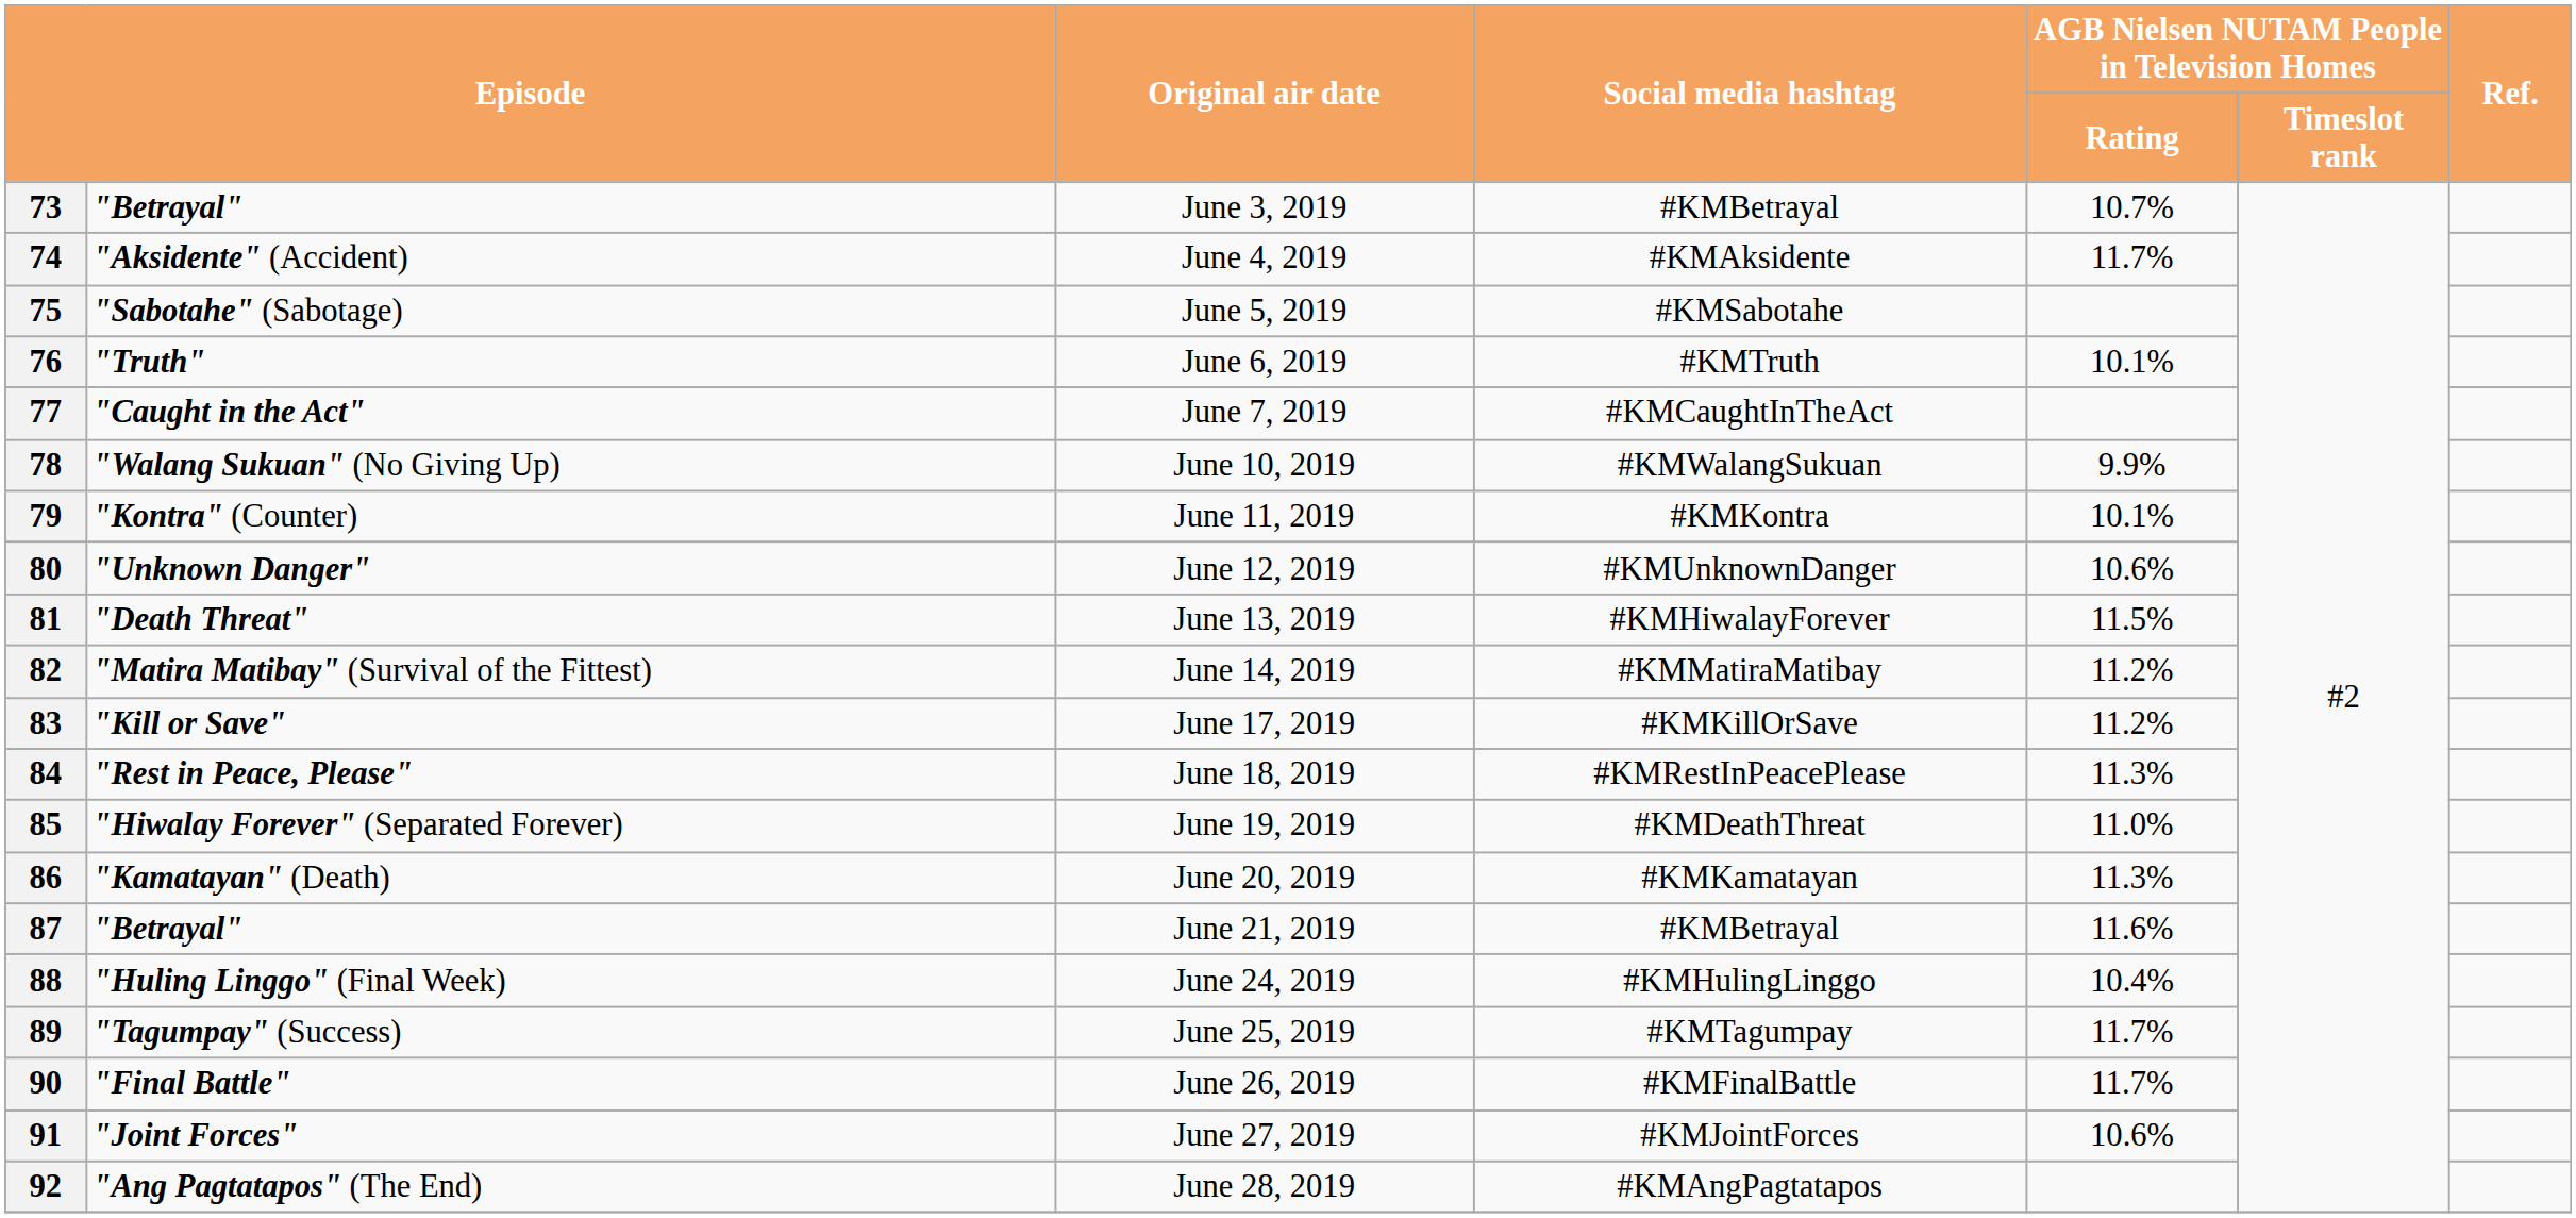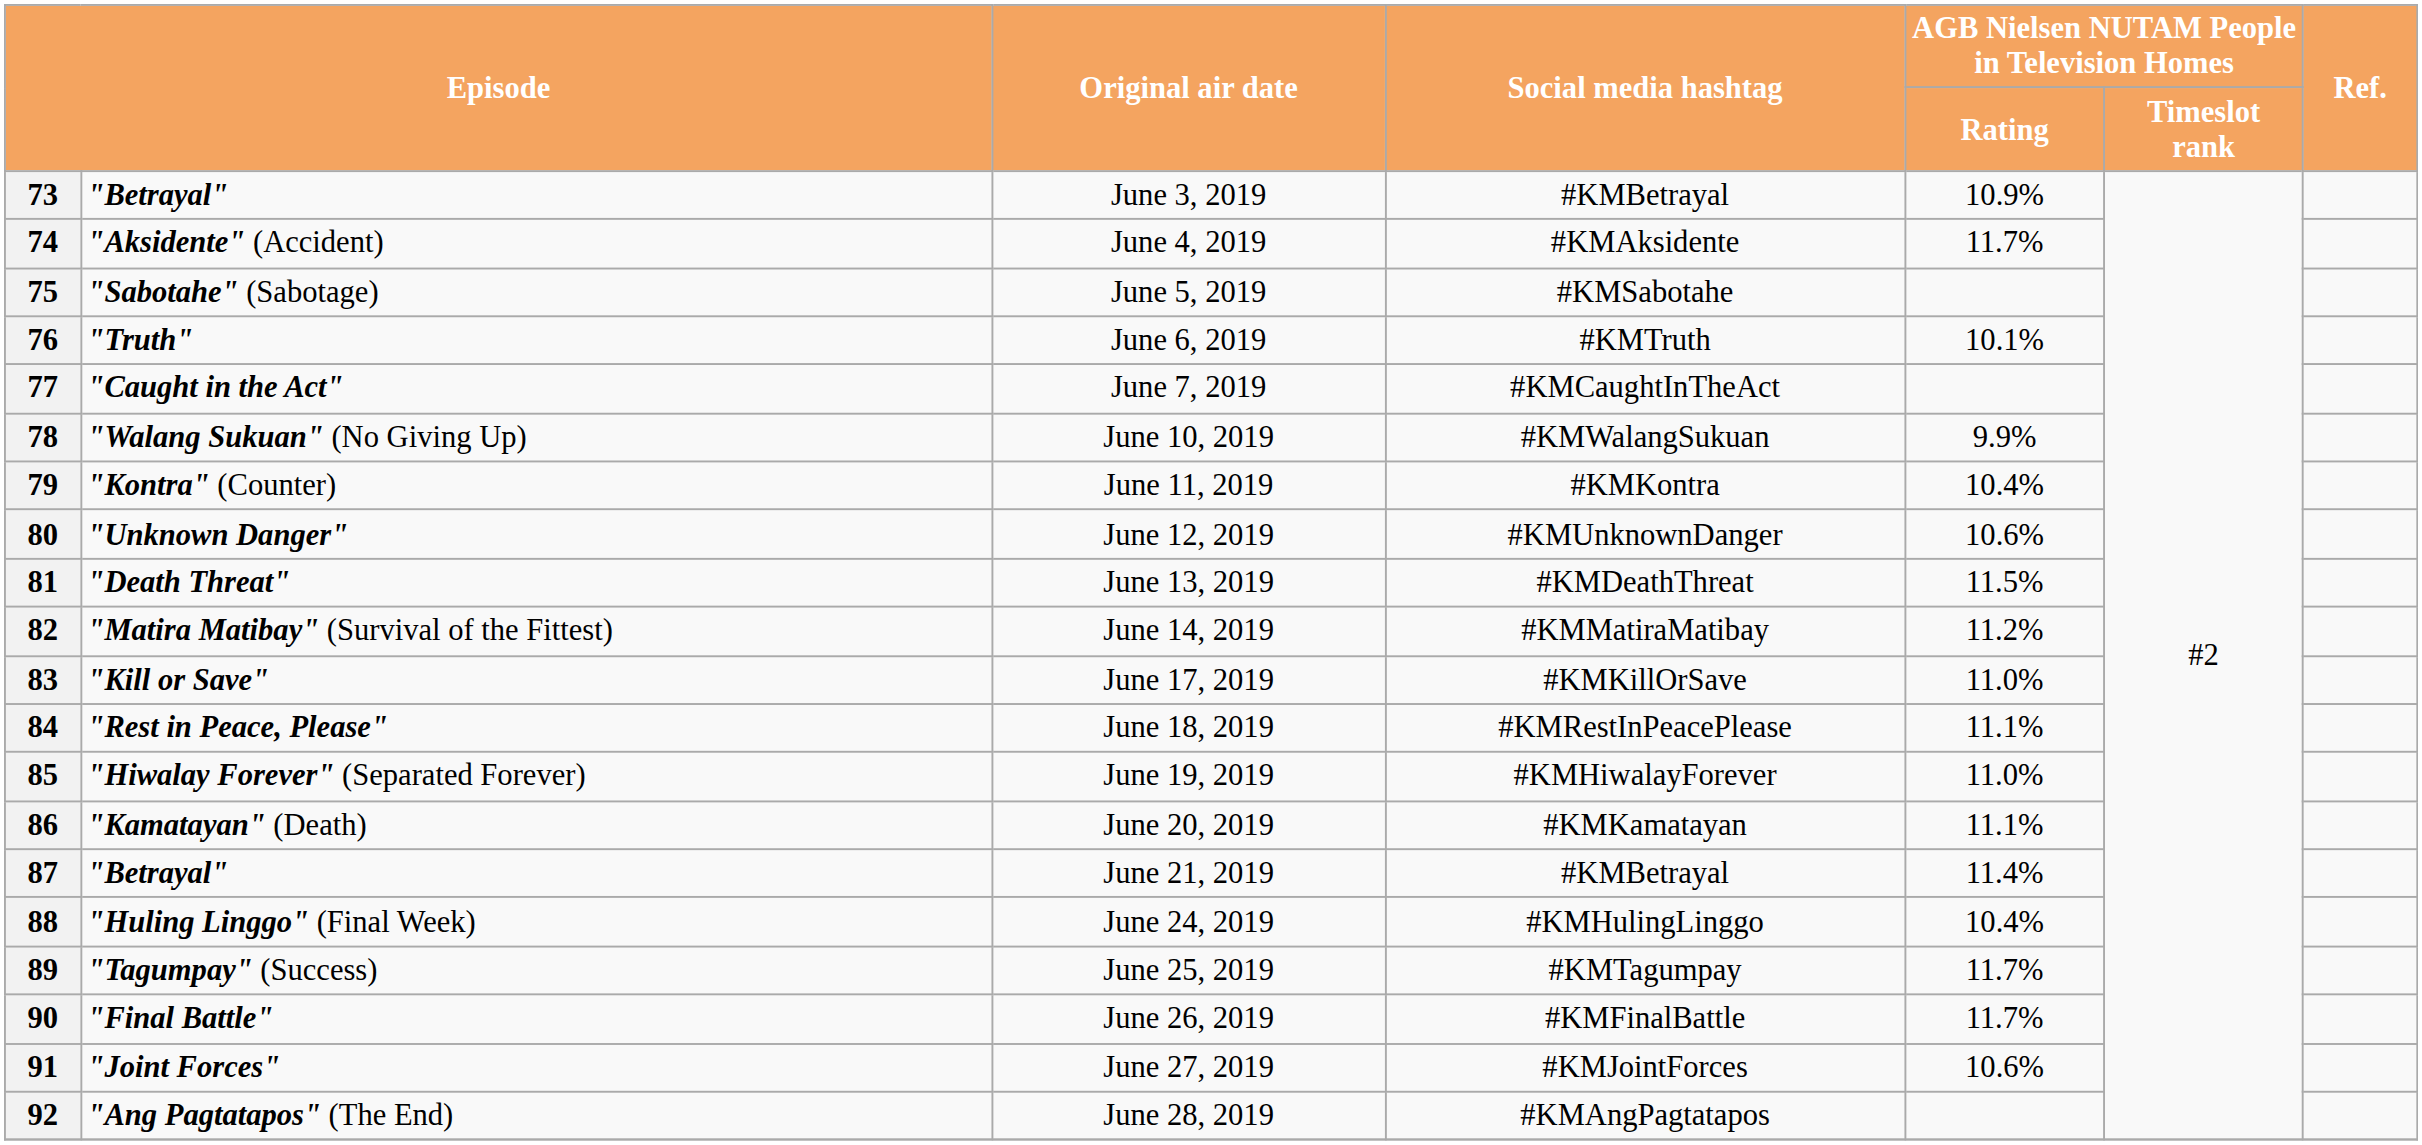73 | AGB Nielsen NUTAM People in Television Homes / Rating: 10.7% -> 10.9%
79 | AGB Nielsen NUTAM People in Television Homes / Rating: 10.1% -> 10.4%
81 | Social media hashtag: #KMHiwalayForever -> #KMDeathThreat
83 | AGB Nielsen NUTAM People in Television Homes / Rating: 11.2% -> 11.0%
84 | AGB Nielsen NUTAM People in Television Homes / Rating: 11.3% -> 11.1%
85 | Social media hashtag: #KMDeathThreat -> #KMHiwalayForever
86 | AGB Nielsen NUTAM People in Television Homes / Rating: 11.3% -> 11.1%
87 | AGB Nielsen NUTAM People in Television Homes / Rating: 11.6% -> 11.4%
